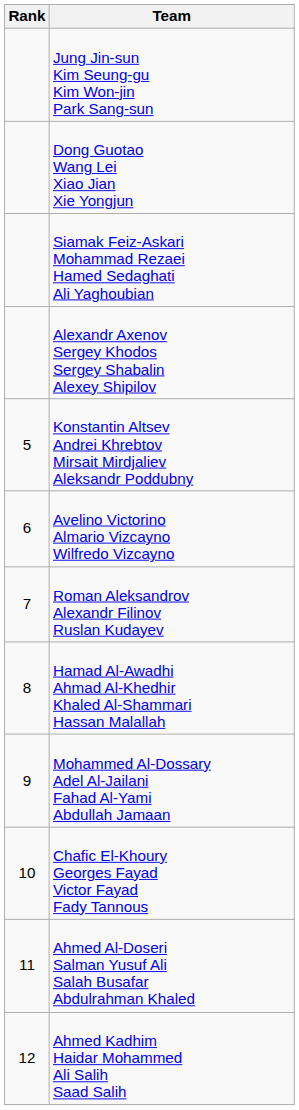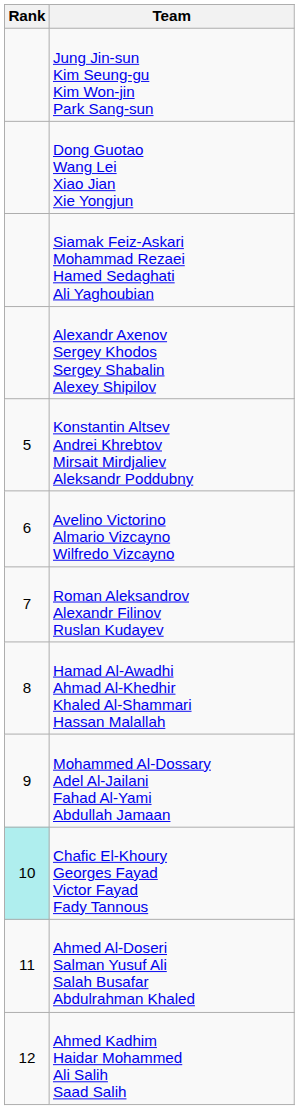Chafic El-Khoury Georges Fayad Victor Fayad Fady Tannous | Rank: no background -> paleturquoise background
